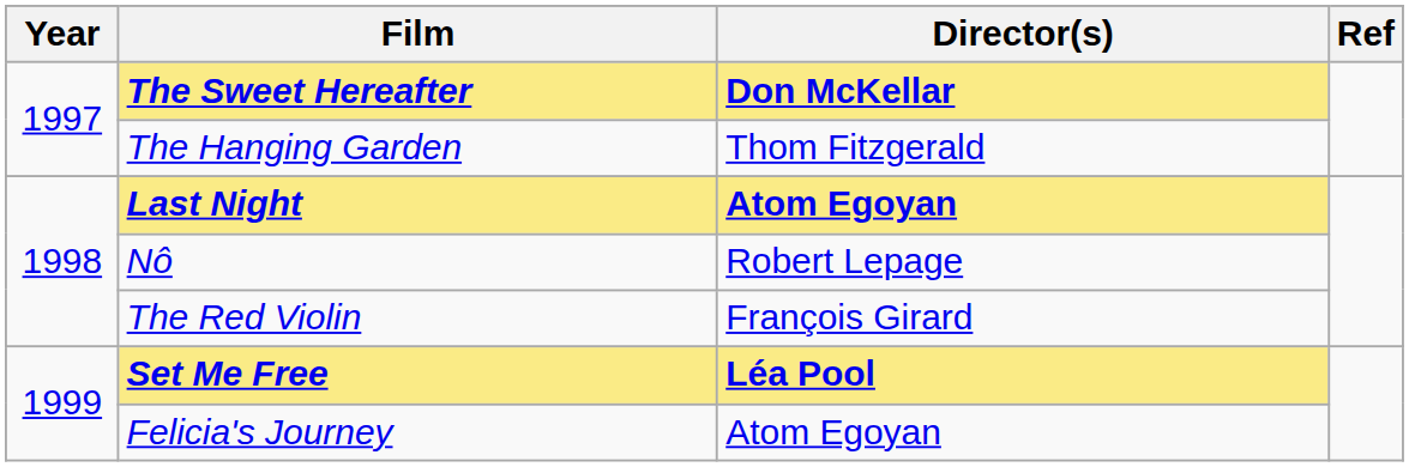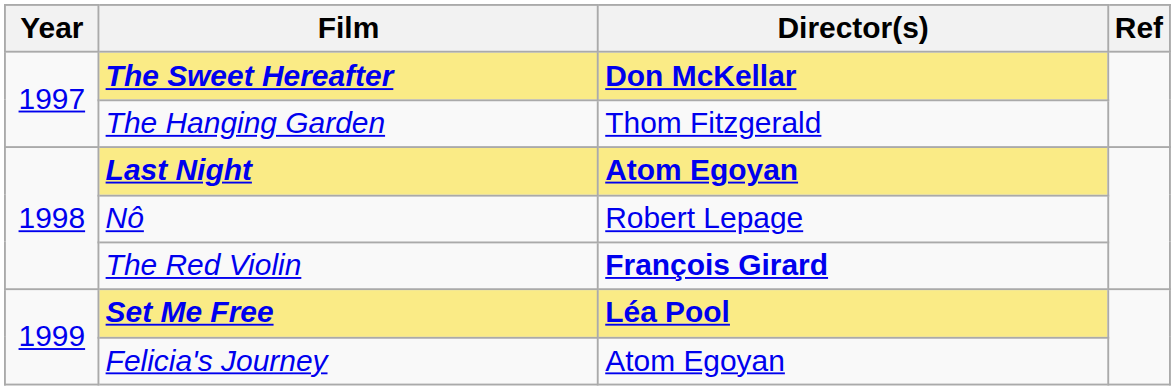The Red Violin | Director(s): normal -> bold
